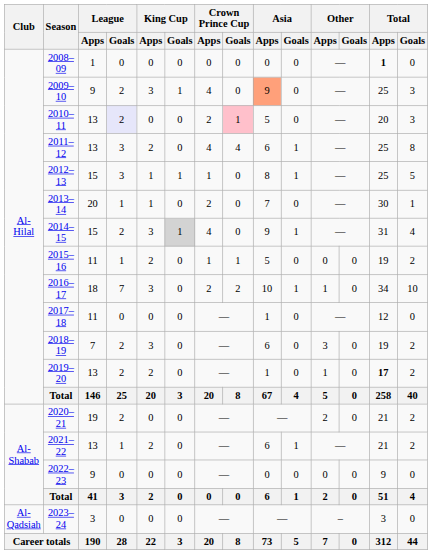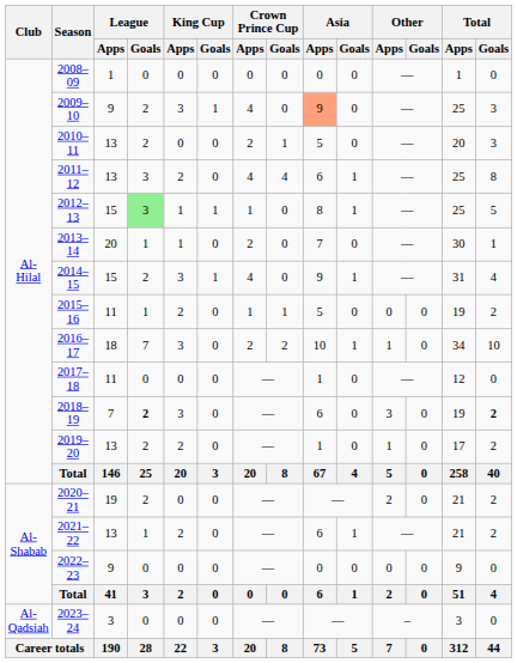2008–09 | Total / Apps: bold -> normal
2010–11 | League / Goals: lavender background -> no background
2010–11 | Crown Prince Cup / Goals: pink background -> no background
2012–13 | League / Goals: no background -> lightgreen background
2014–15 | King Cup / Goals: lightgrey background -> no background
2018–19 | League / Goals: normal -> bold
2018–19 | Total / Goals: normal -> bold
2019–20 | Total / Apps: bold -> normal
